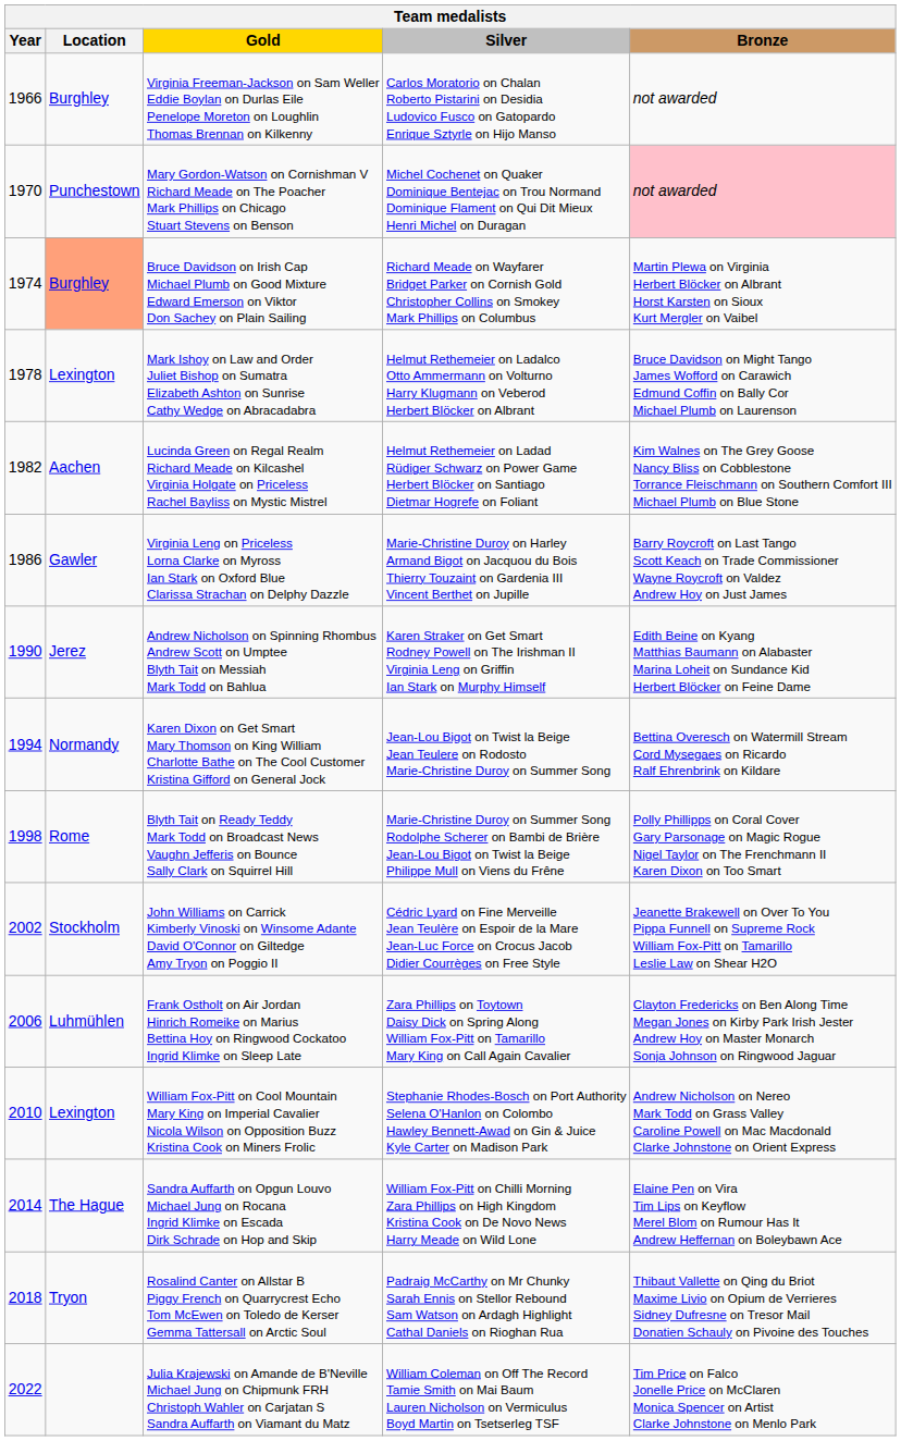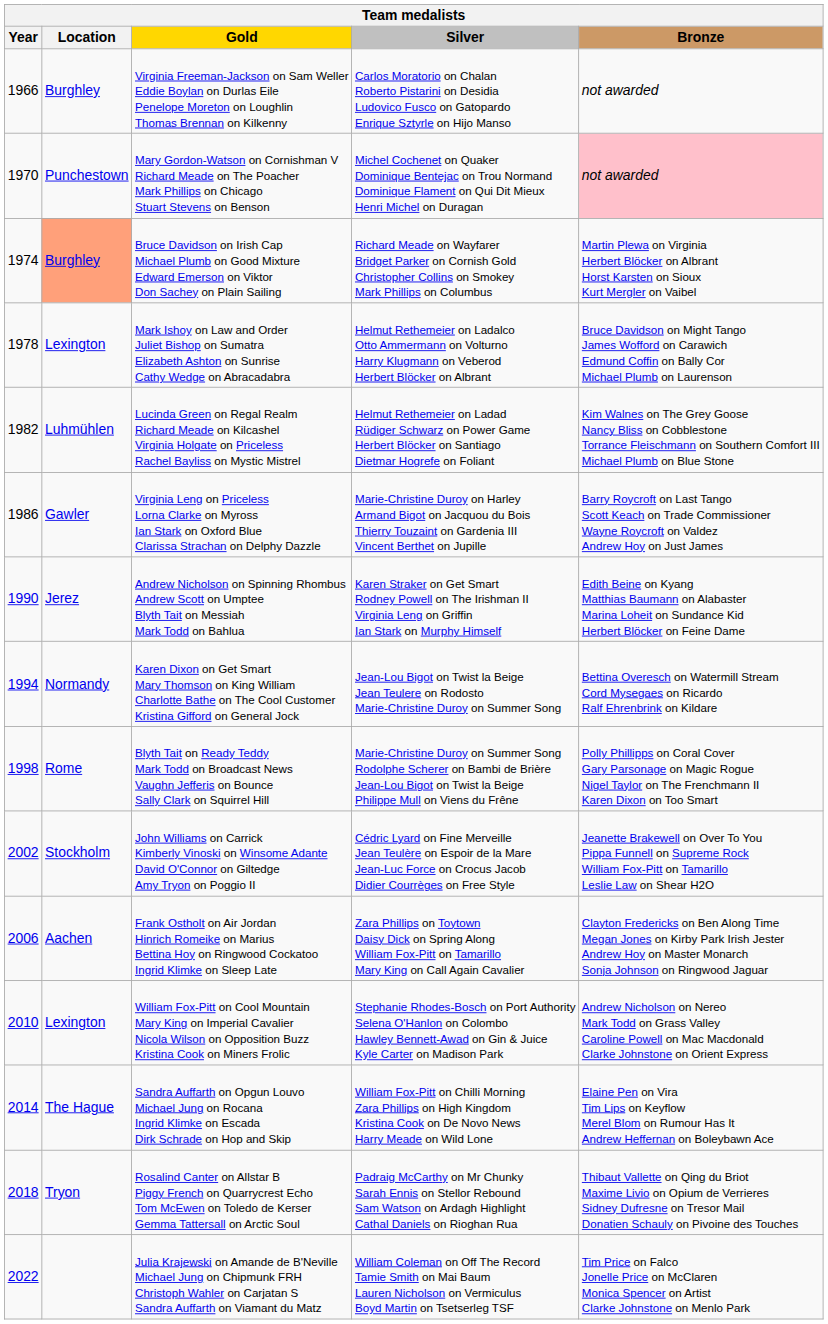row 7 | Location: Aachen -> Luhmühlen
row 13 | Location: Luhmühlen -> Aachen
